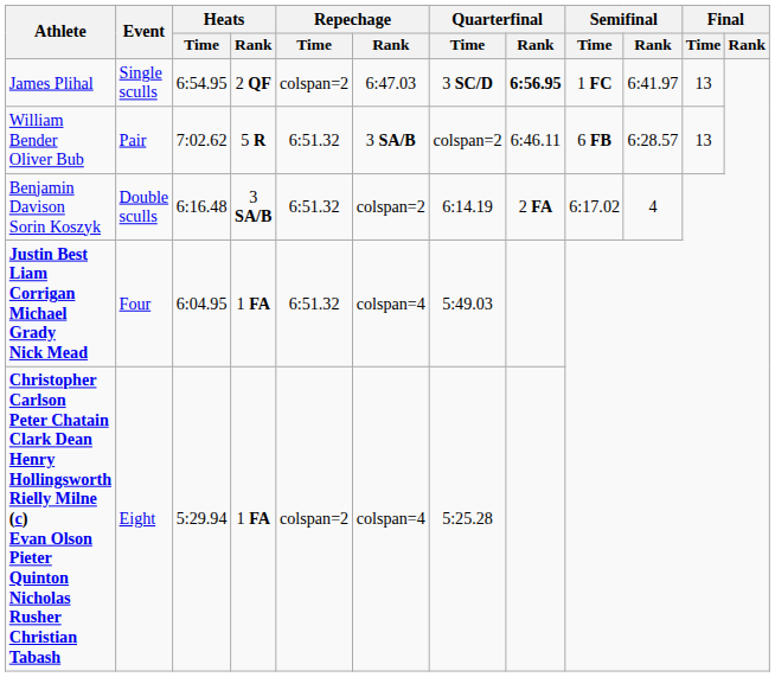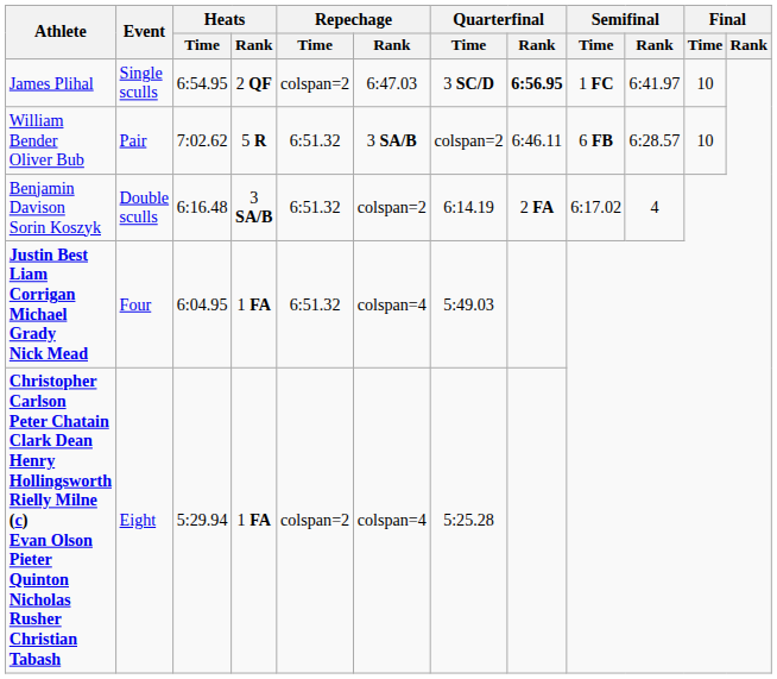James Plihal | Final / Time: 13 -> 10
William Bender Oliver Bub | Final / Time: 13 -> 10
